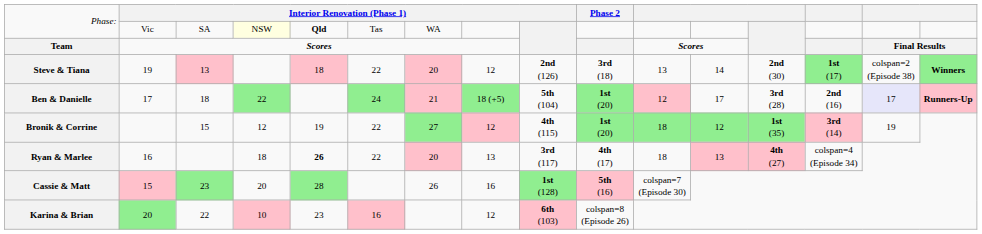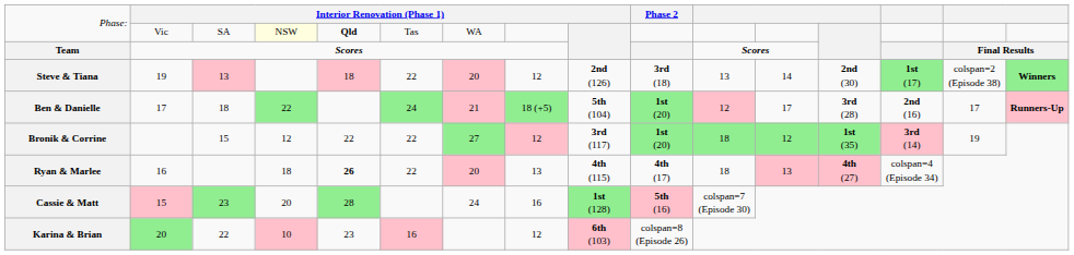Ben & Danielle | column 15: lavender background -> no background
Bronik & Corrine | column 5: 19 -> 22
Bronik & Corrine | column 9: 4th (115) -> 3rd (117)
Ryan & Marlee | column 9: 3rd (117) -> 4th (115)
Cassie & Matt | column 7: 26 -> 24
